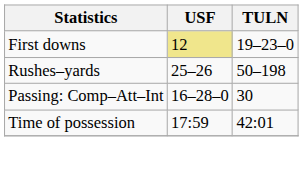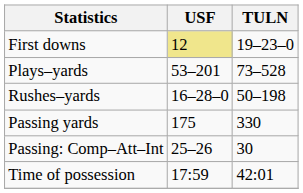+ row: Plays–yards | 53–201 | 73–528
Rushes–yards | USF: 25–26 -> 16–28–0
+ row: Passing yards | 175 | 330
Passing: Comp–Att–Int | USF: 16–28–0 -> 25–26
